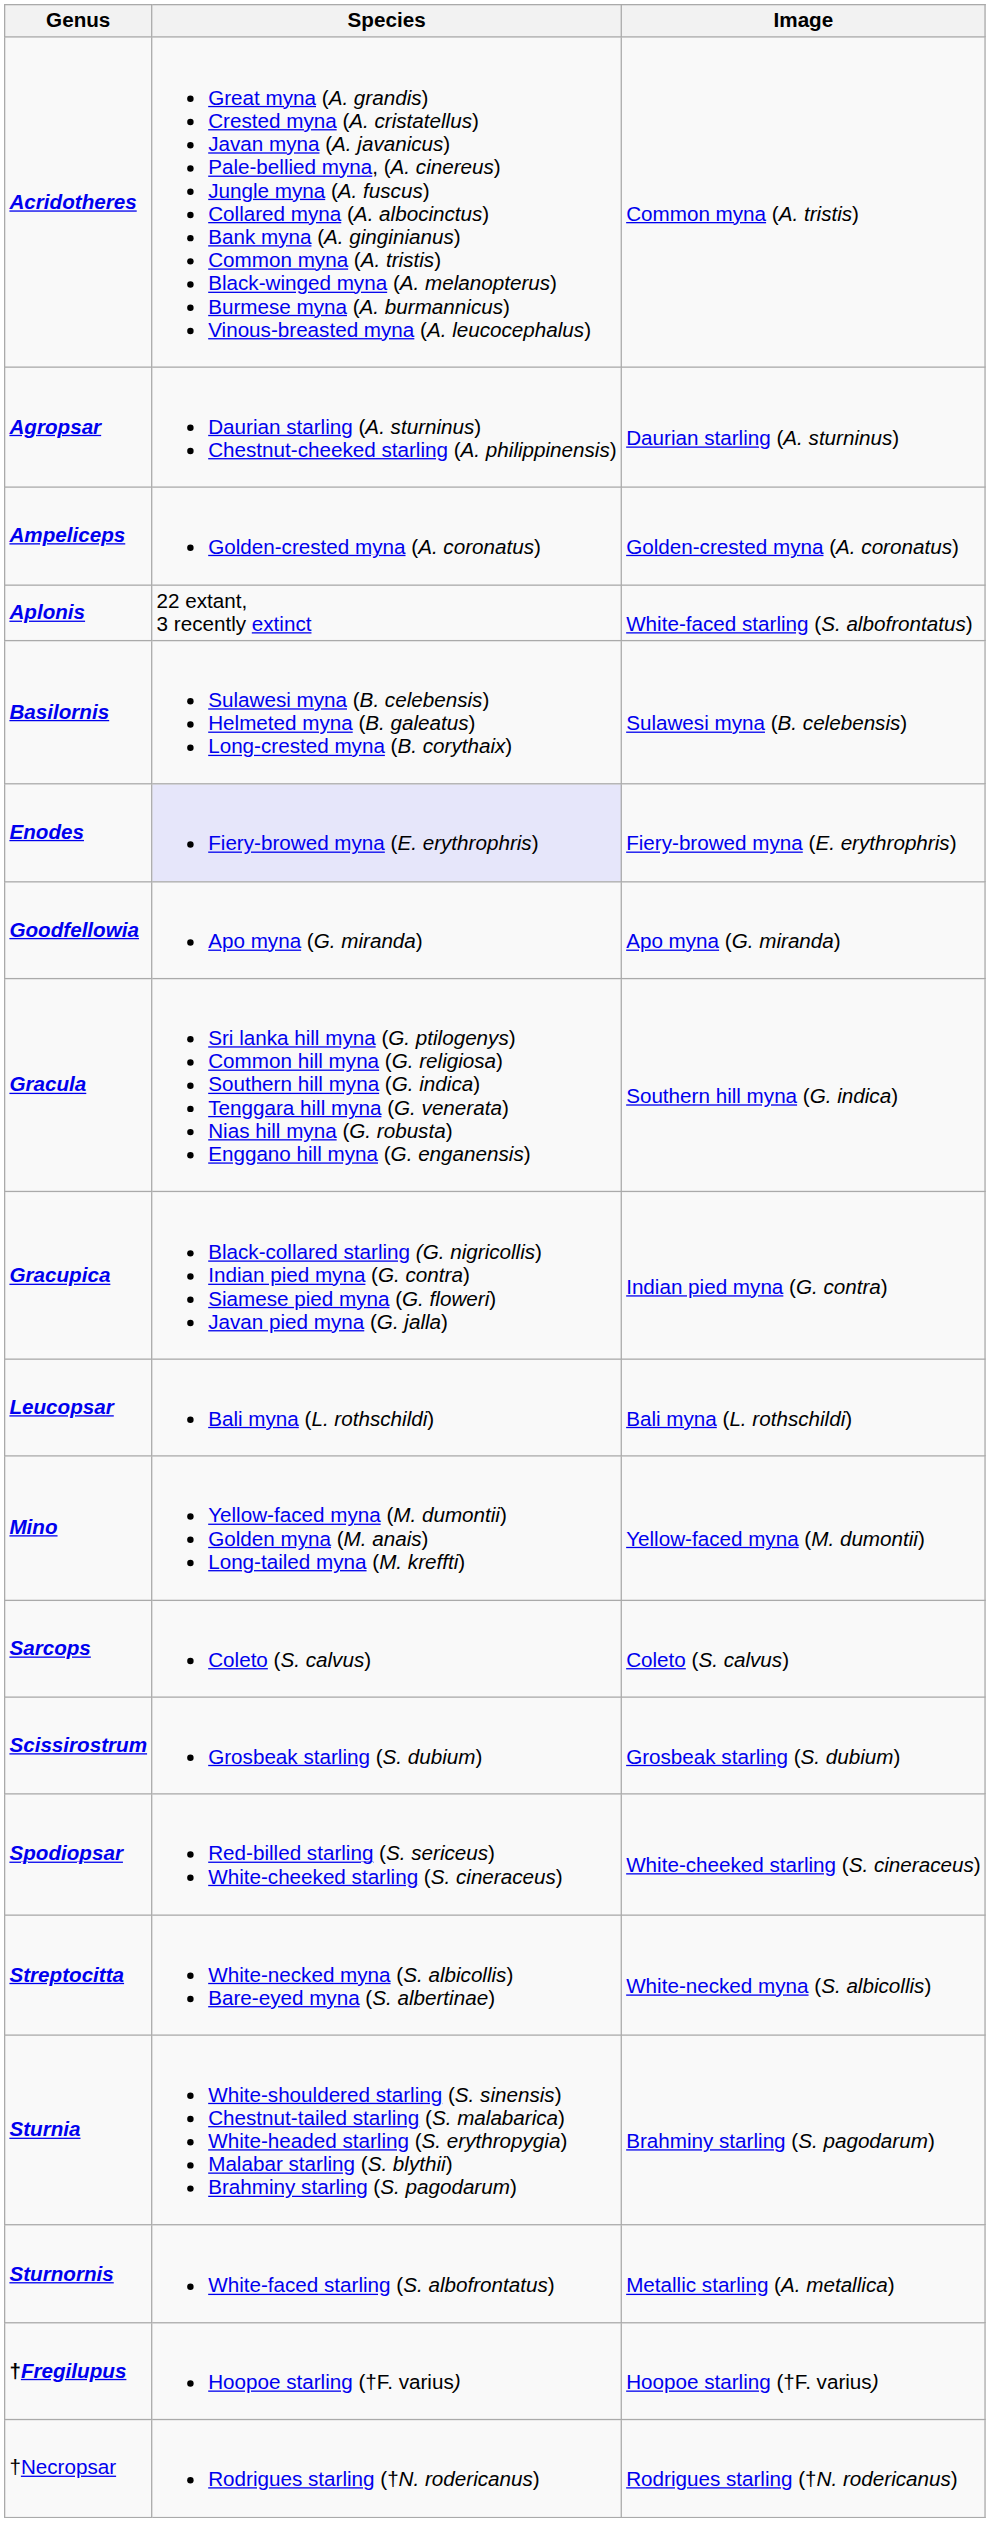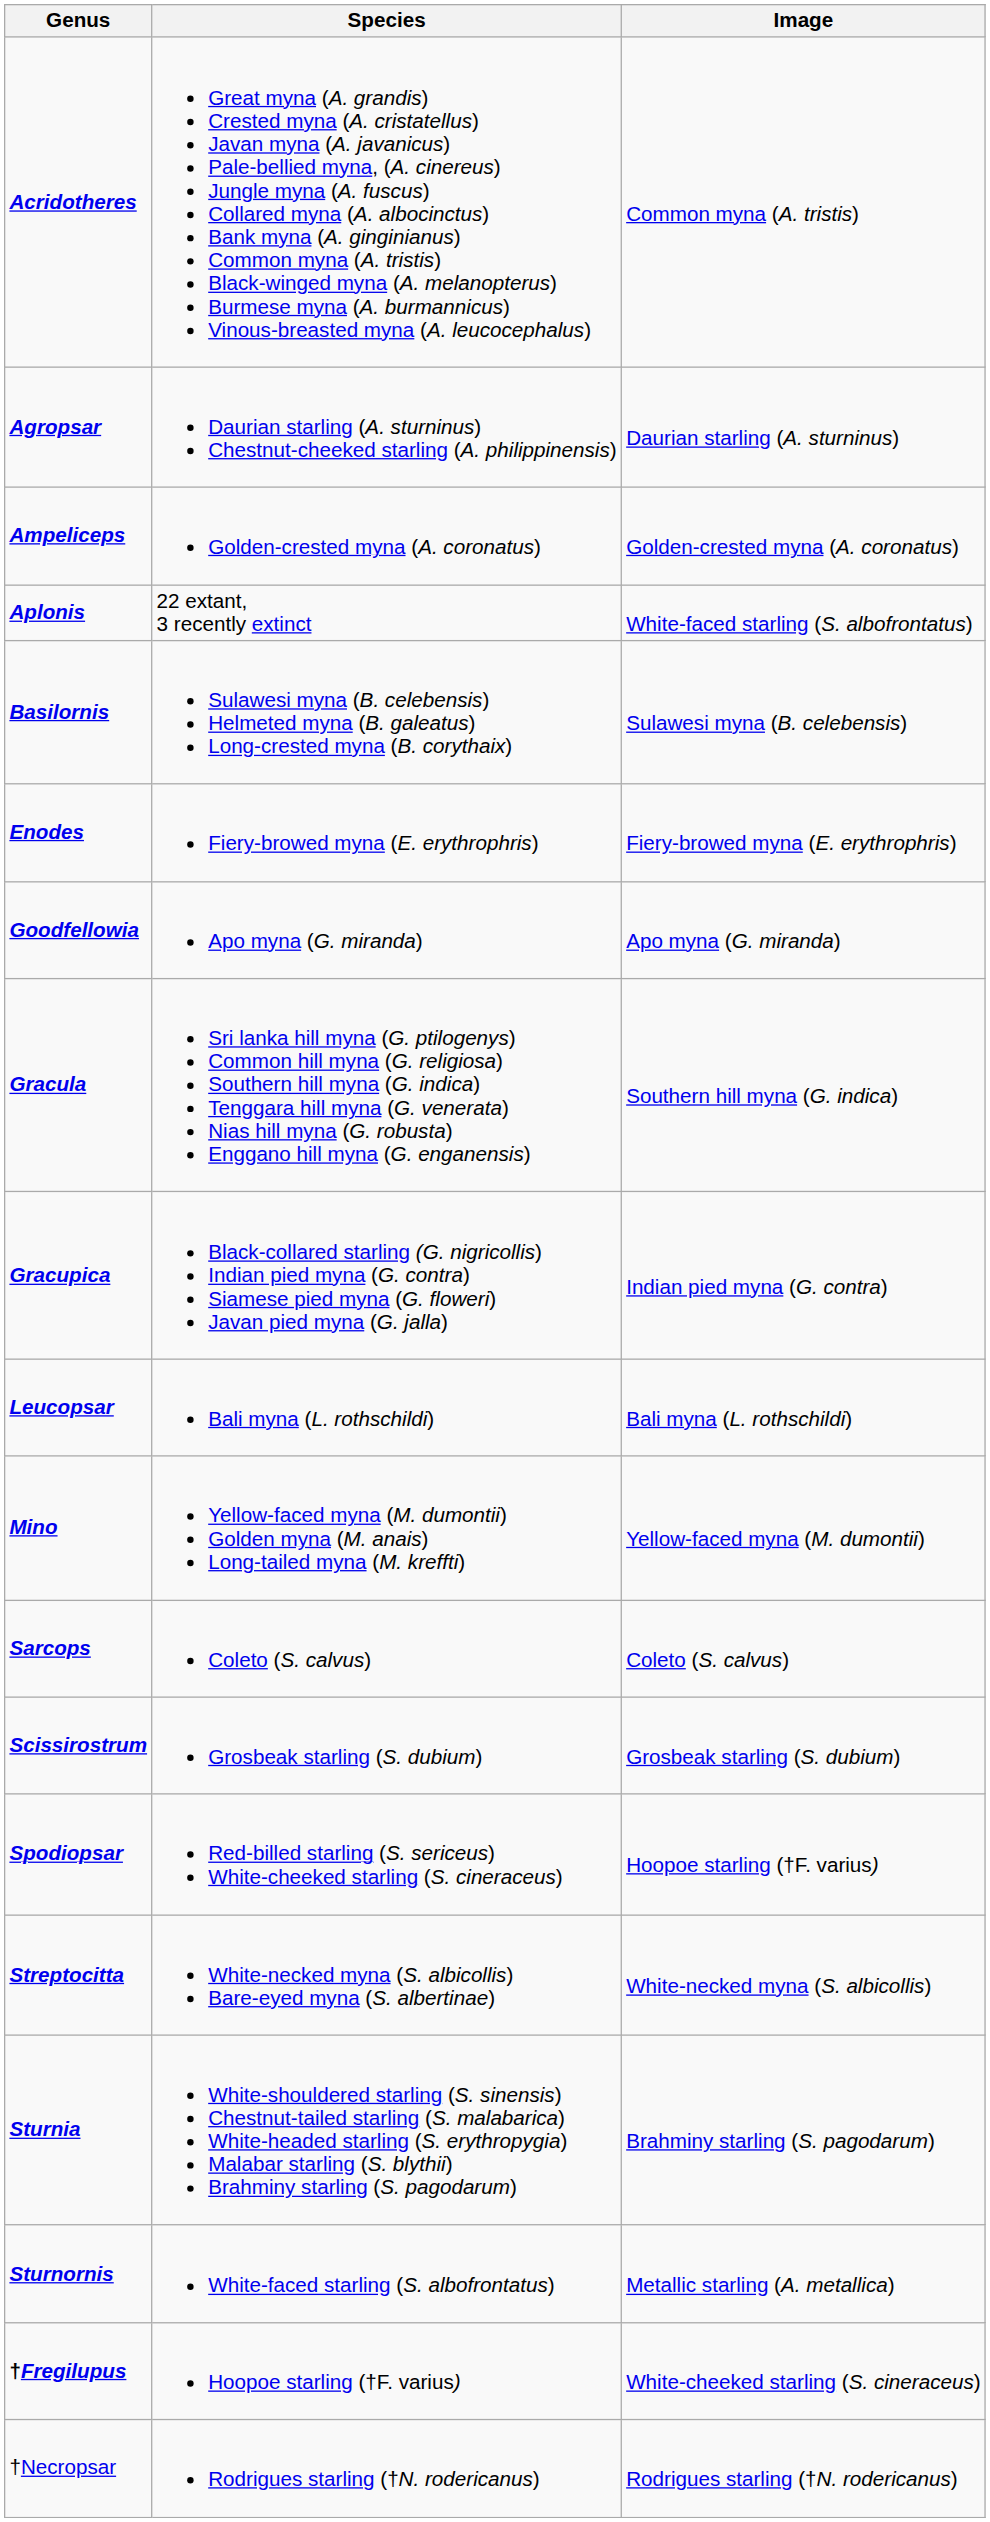Enodes | Species: lavender background -> no background
Spodiopsar | Image: White-cheeked starling (S. cineraceus) -> Hoopoe starling (†F. varius)
†Fregilupus | Image: Hoopoe starling (†F. varius) -> White-cheeked starling (S. cineraceus)
